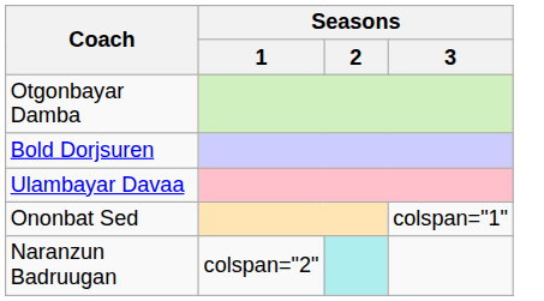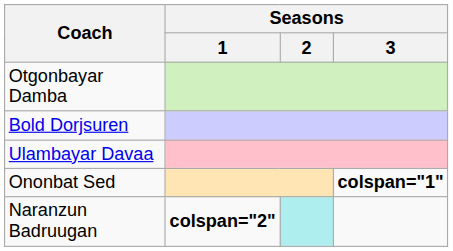Ononbat Sed | Seasons / 3: normal -> bold
Naranzun Badruugan | Seasons / 1: normal -> bold
